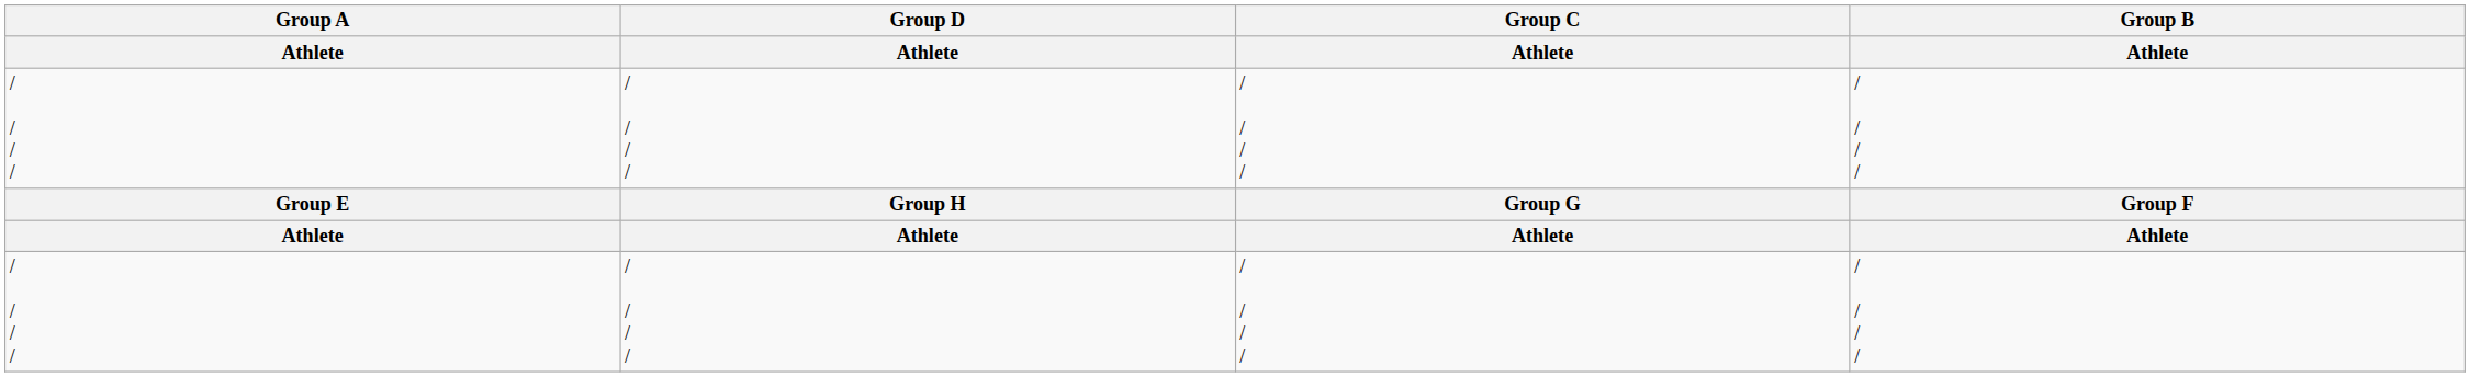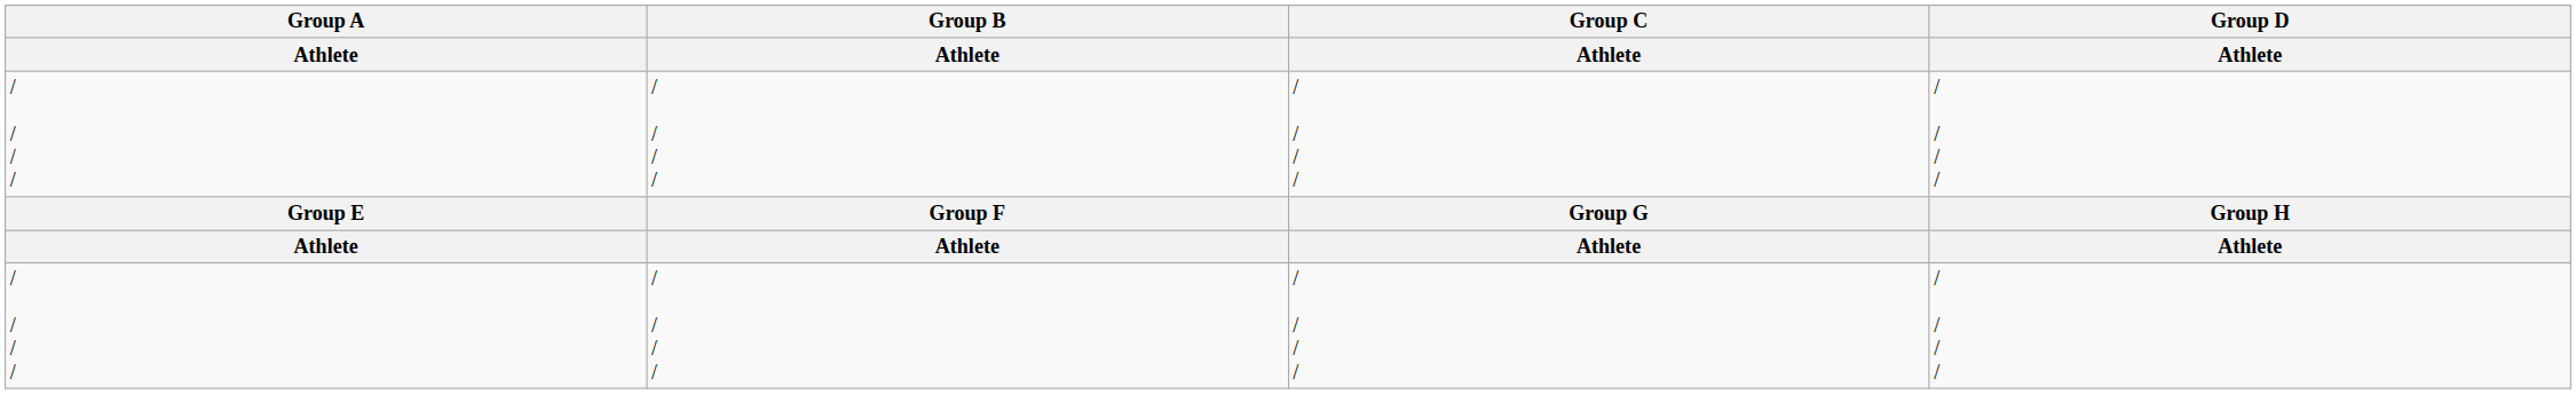columns swapped: Group B / Athlete <-> Group D / Athlete
